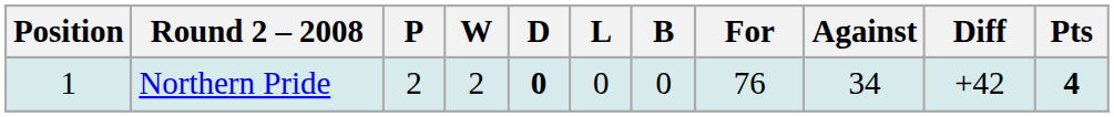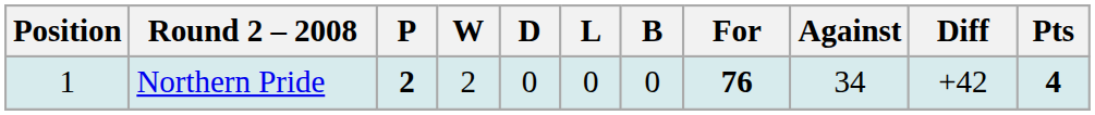Northern Pride | P: normal -> bold
Northern Pride | D: bold -> normal
Northern Pride | For: normal -> bold
